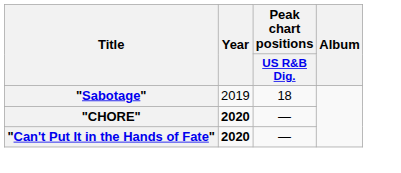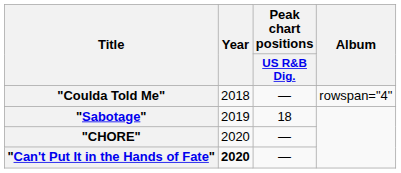+ row: "Coulda Told Me" | 2018 | — | rowspan="4"
"CHORE" | Year: bold -> normal
